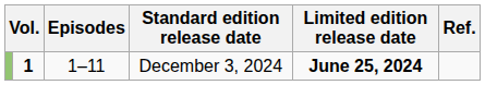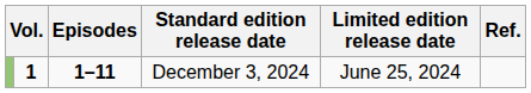December 3, 2024 | Episodes: normal -> bold
December 3, 2024 | Limited edition release date: bold -> normal
